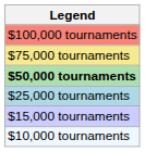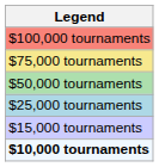row 4 | column 1: bold -> normal
row 7 | column 1: normal -> bold
